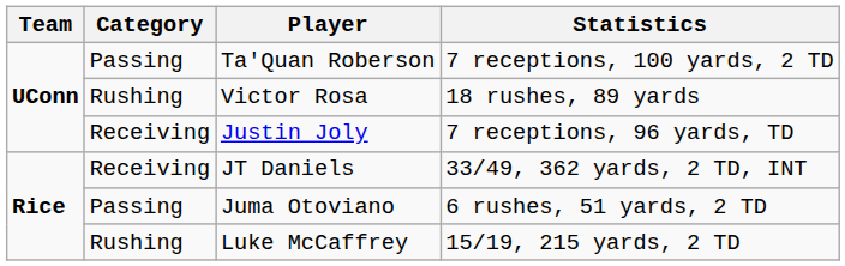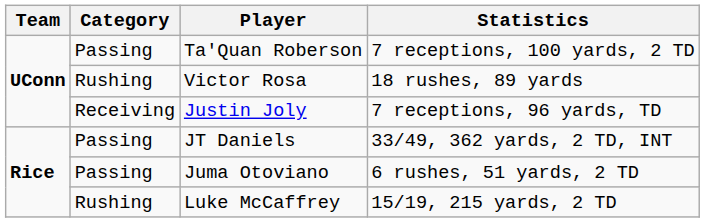JT Daniels | Category: Receiving -> Passing
